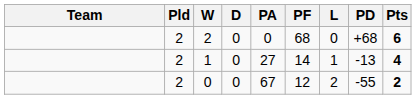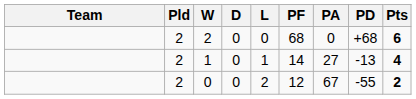columns swapped: L <-> PA
